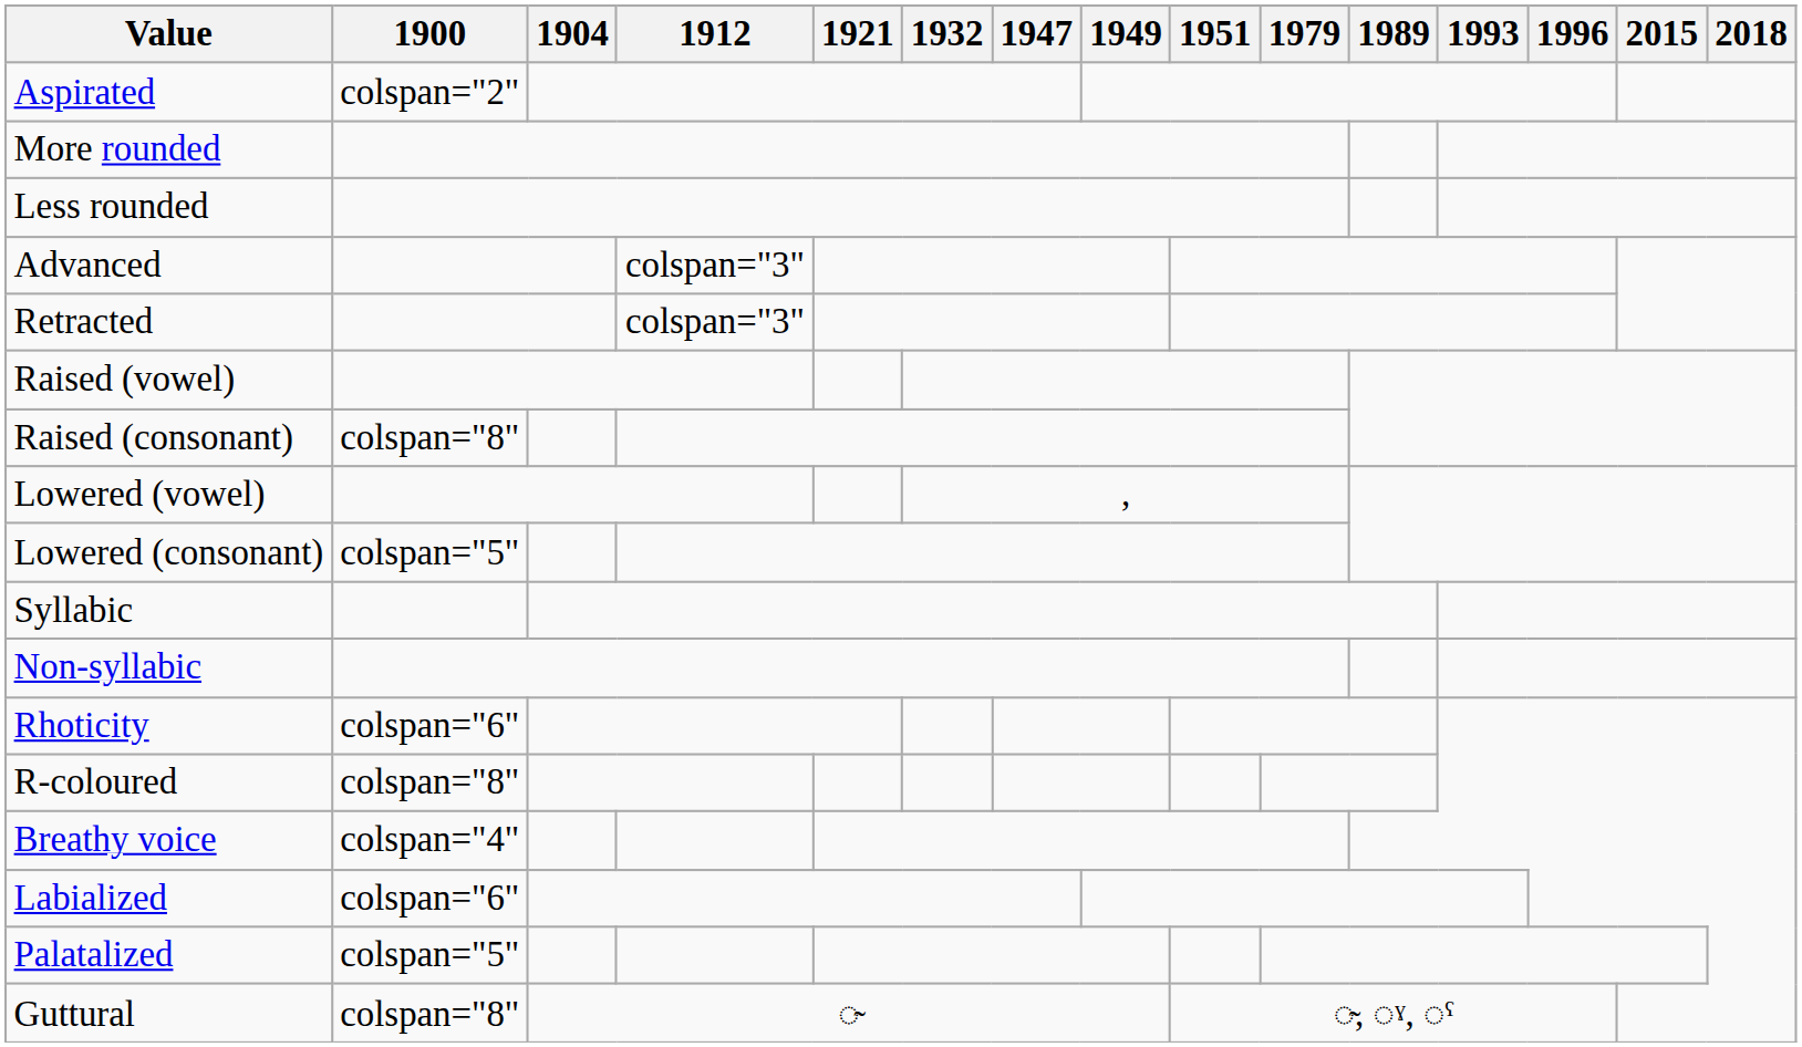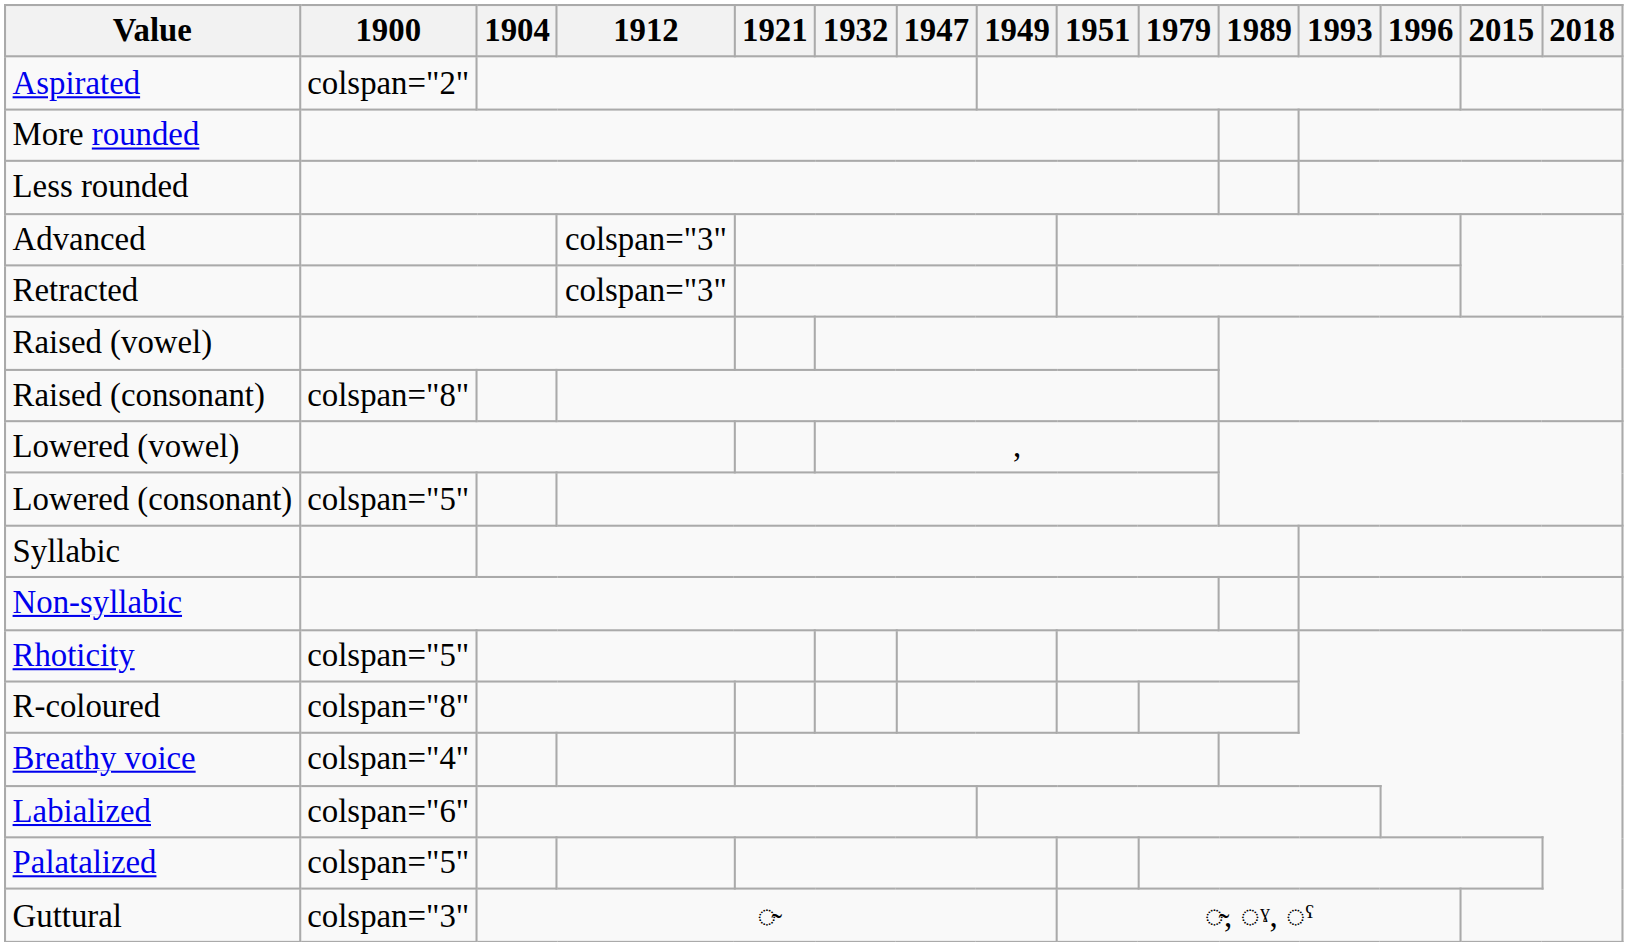Rhoticity | 1900: colspan="6" -> colspan="5"
Guttural | 1900: colspan="8" -> colspan="3"
